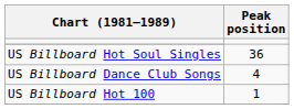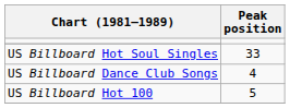row 3 | Peak position: 36 -> 33
row 5 | Peak position: 1 -> 5
